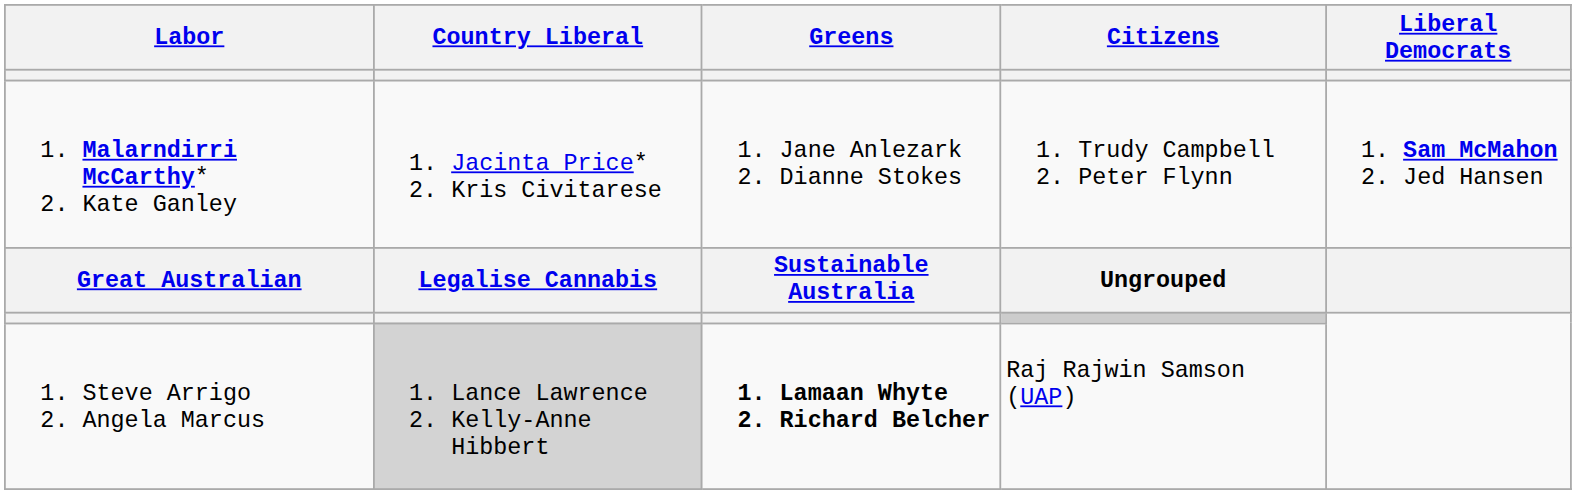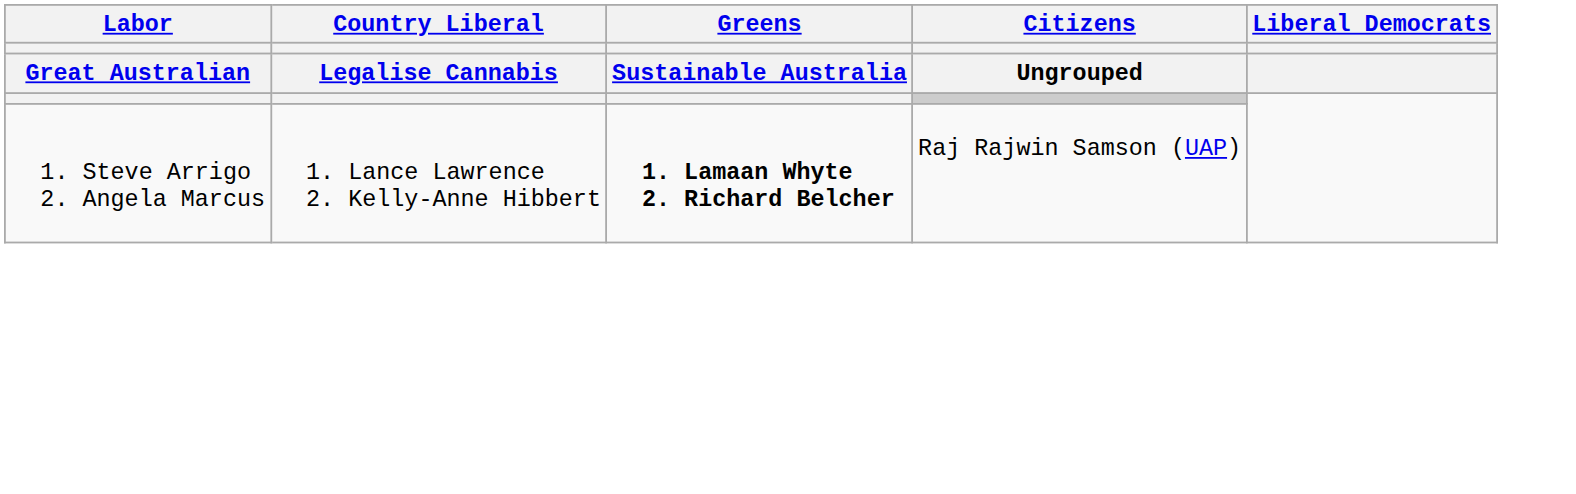- row: Malarndirri McCarthy* Kate Ganley | Jacinta Price* Kris Civitarese | Jane Anlezark Dianne Stokes | Trudy Campbell Peter Flynn | Sam McMahon Jed Hansen
Steve Arrigo Angela Marcus | Country Liberal: lightgrey background -> no background
